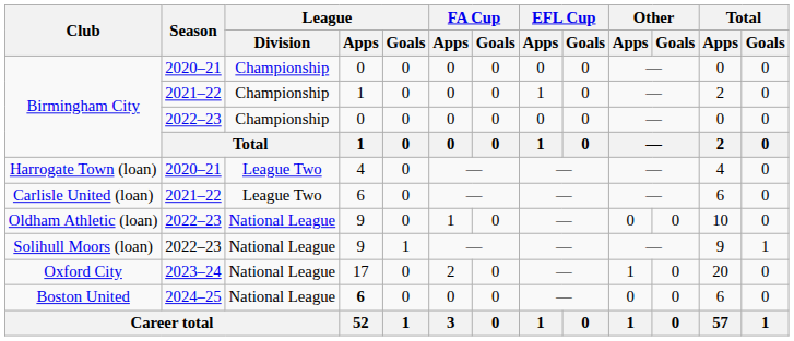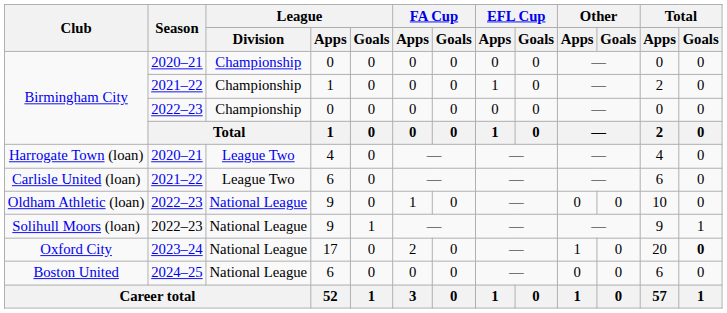Oxford City | Total / Goals: normal -> bold
Boston United | League / Apps: bold -> normal
